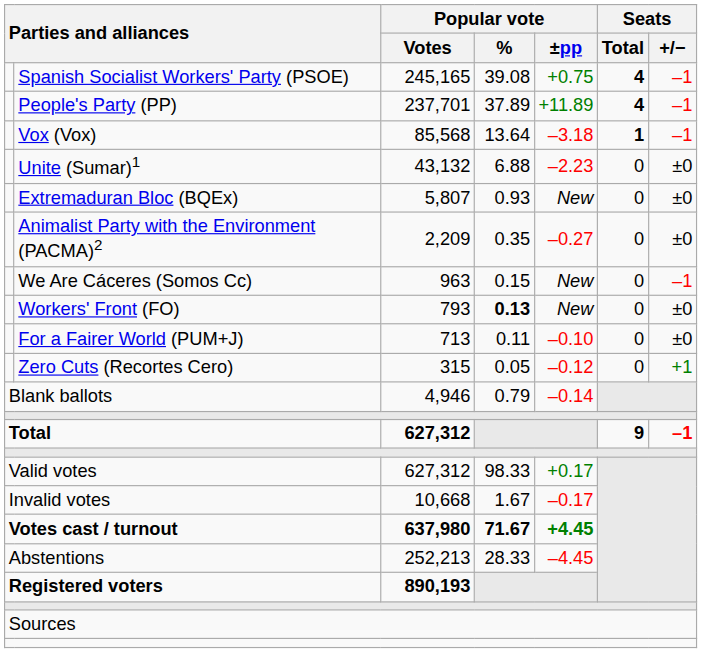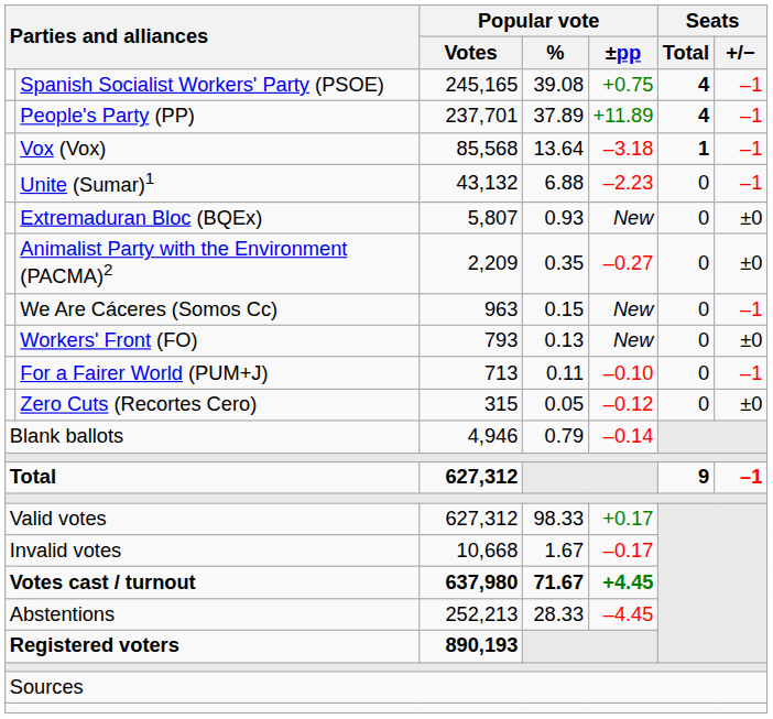Unite (Sumar)1 | Seats / +/−: ±0 -> –1
Workers' Front (FO) | Popular vote / %: bold -> normal
For a Fairer World (PUM+J) | Seats / +/−: ±0 -> –1
Zero Cuts (Recortes Cero) | Seats / +/−: +1 -> ±0
